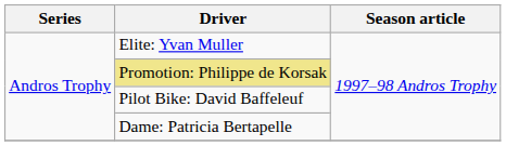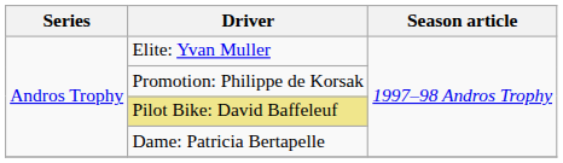Promotion: Philippe de Korsak | Driver: khaki background -> no background
Pilot Bike: David Baffeleuf | Driver: no background -> khaki background
